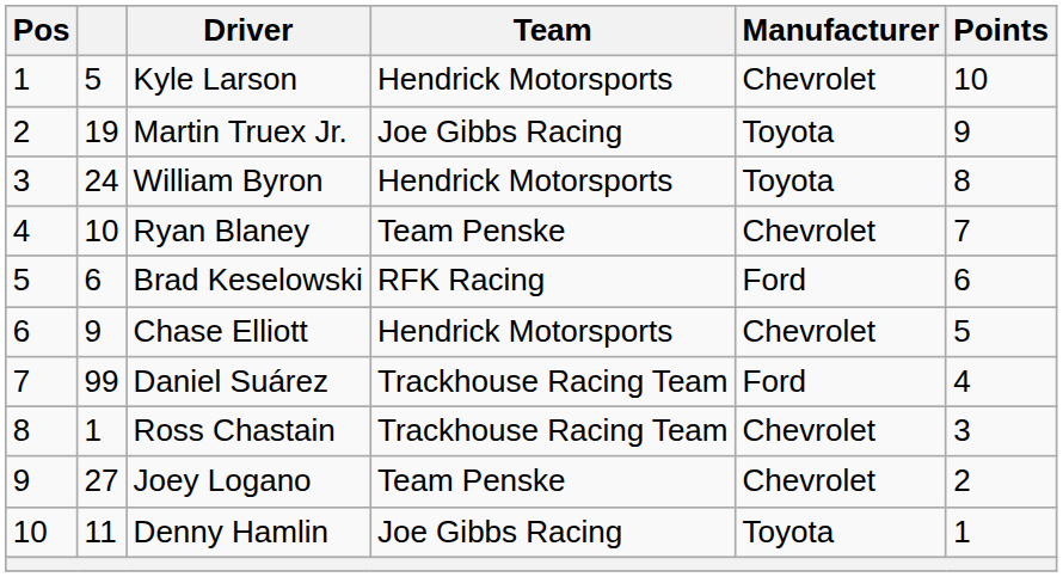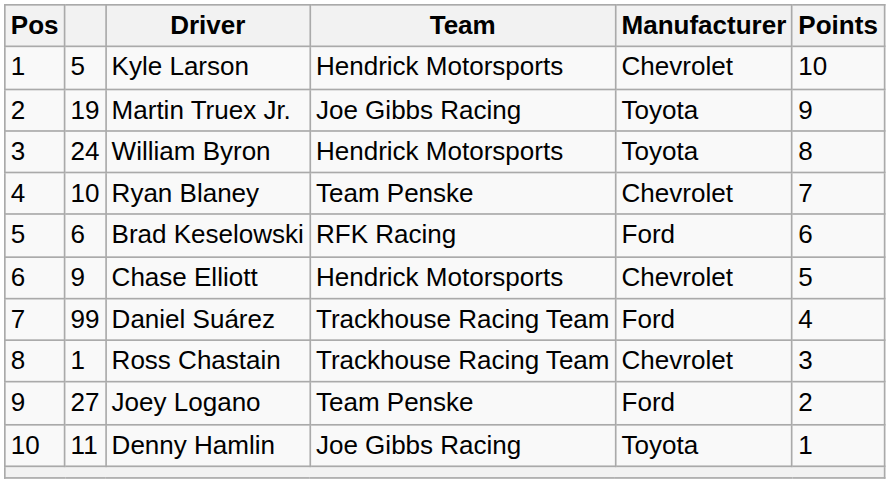Joey Logano | Manufacturer: Chevrolet -> Ford
